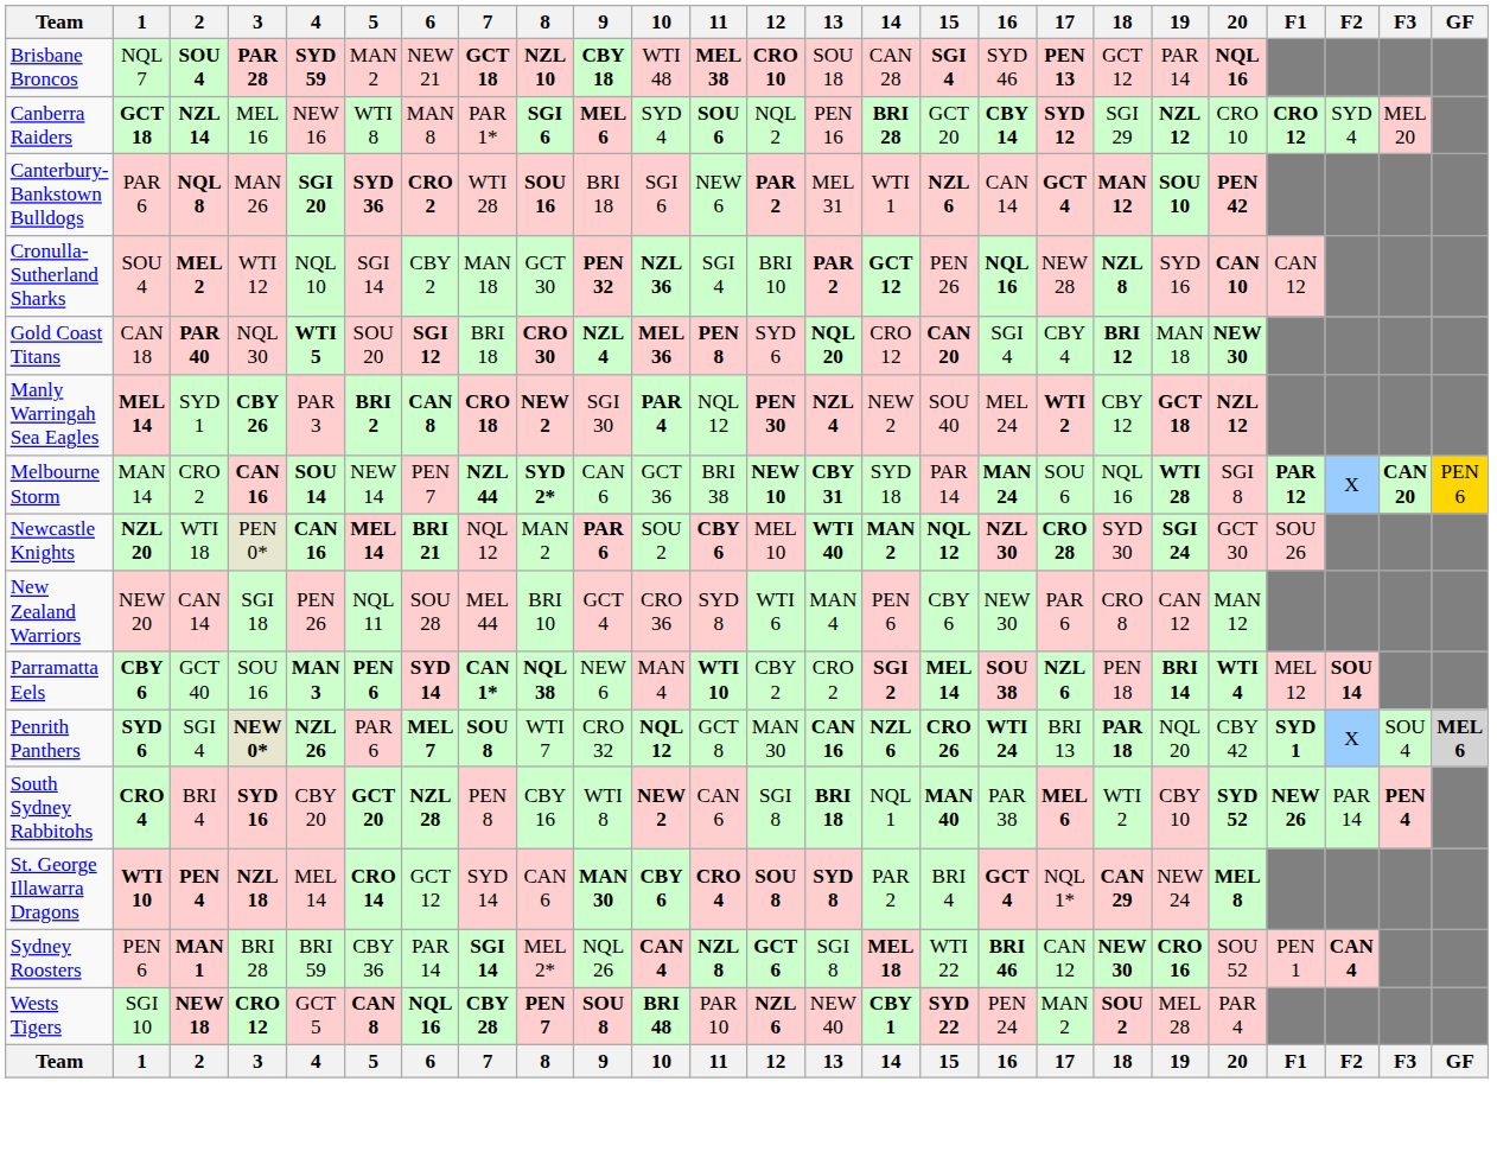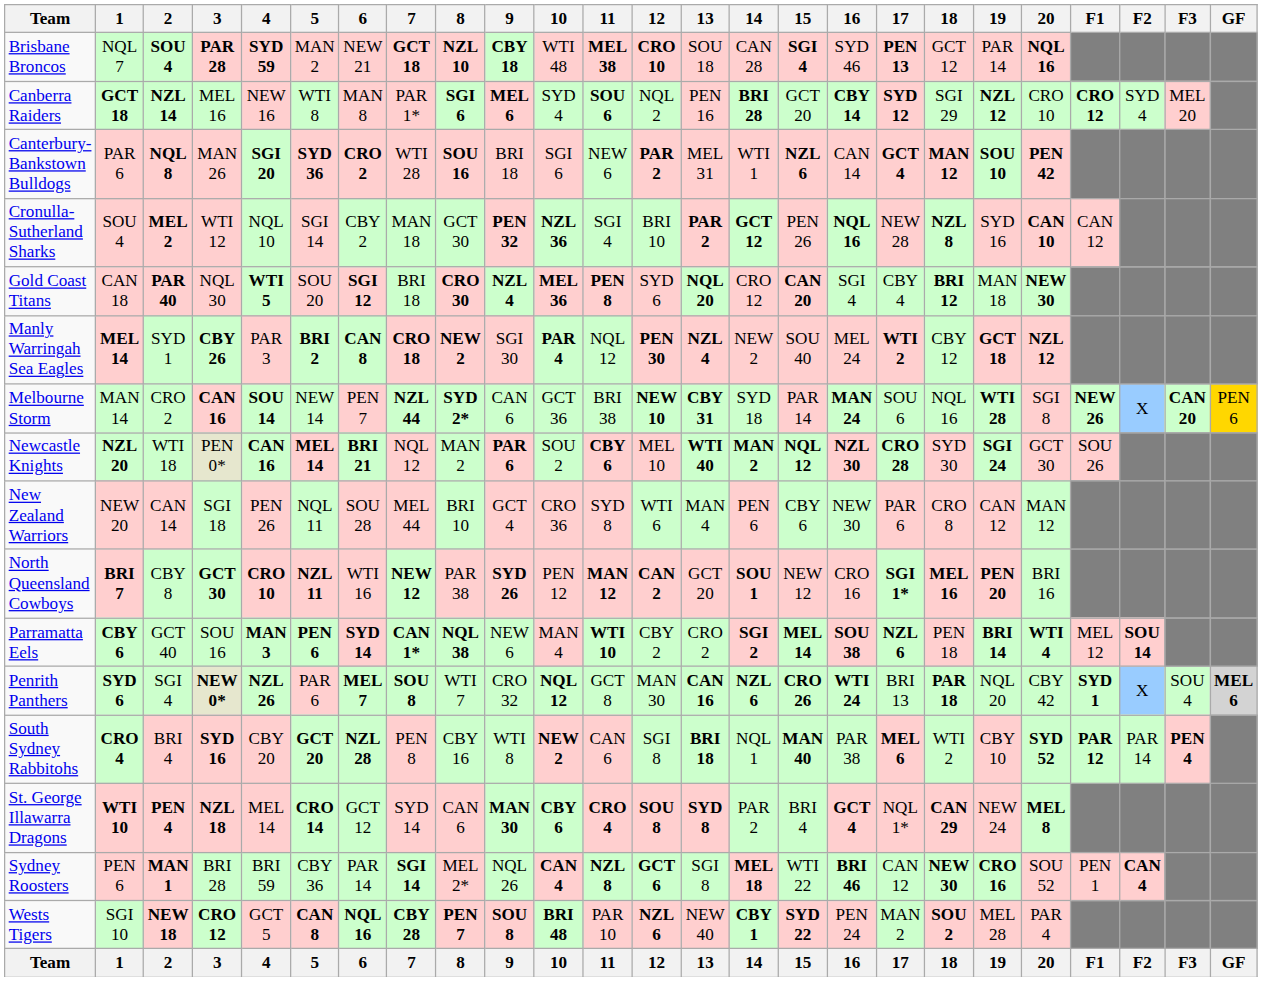Melbourne Storm | F1: PAR 12 -> NEW 26
+ row: North Queensland Cowboys | BRI 7 | CBY 8 | GCT 30 | CRO 10 | NZL 11 | WTI 16 | NEW 12 | PAR 38 | SYD 26 | PEN 12 | MAN 12 | CAN 2 | GCT 20 | SOU 1 | NEW 12 | CRO 16 | SGI 1* | MEL 16 | PEN 20 | BRI 16
South Sydney Rabbitohs | F1: NEW 26 -> PAR 12
